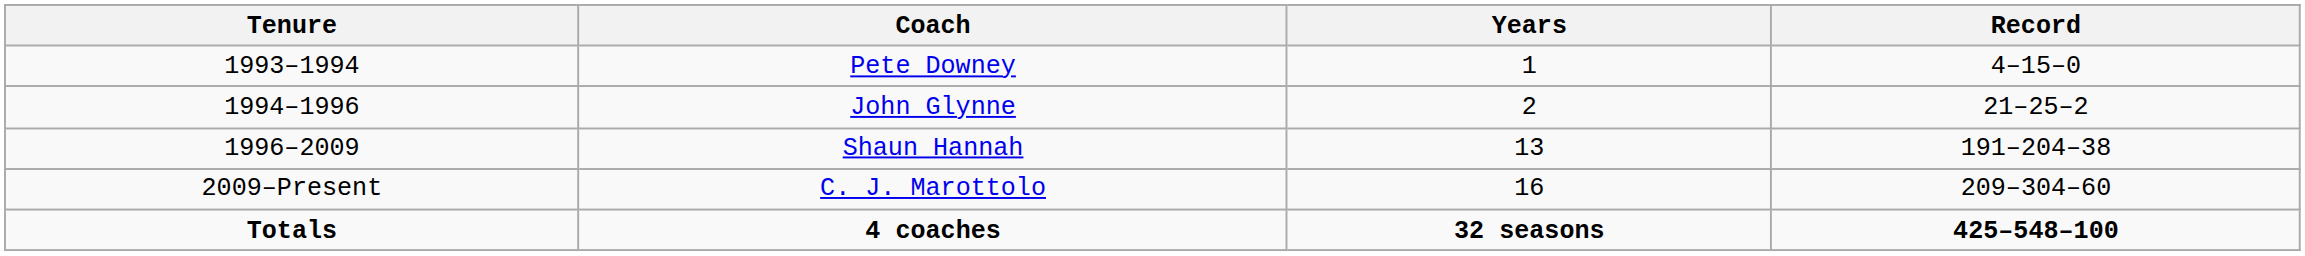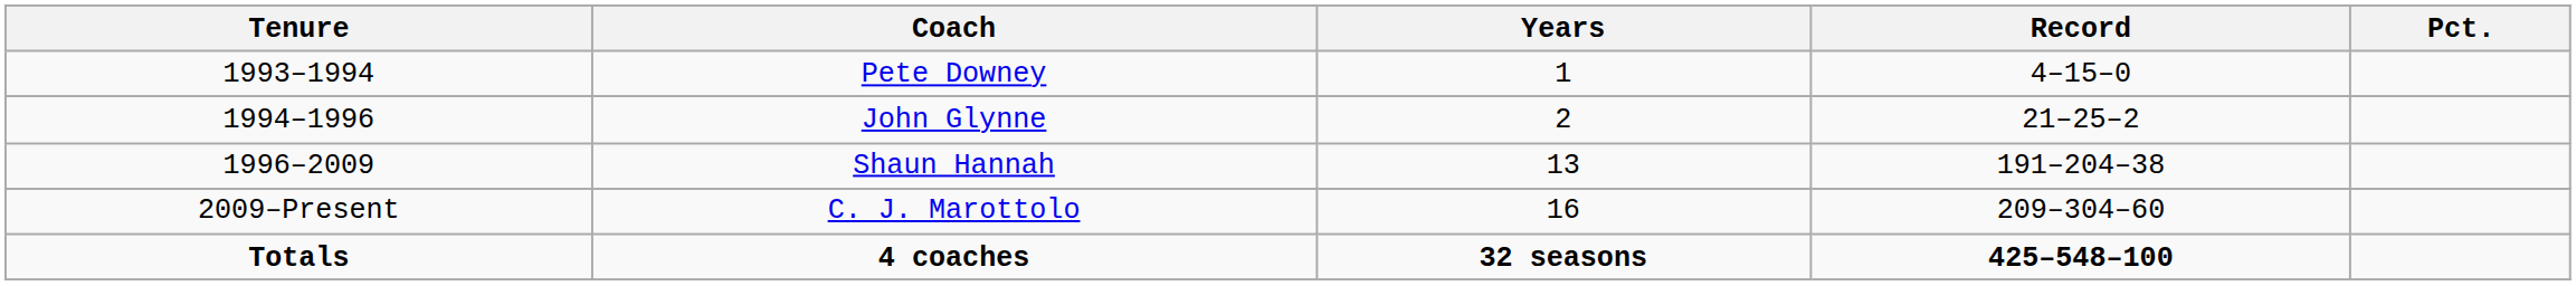+ column: Pct.
